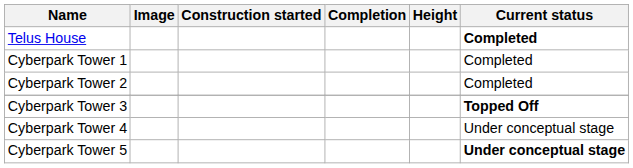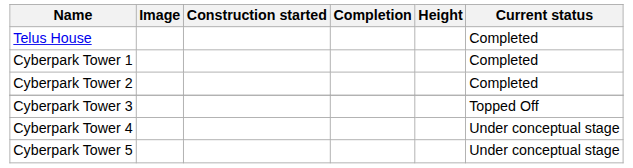Telus House | Current status: bold -> normal
Cyberpark Tower 3 | Current status: bold -> normal
Cyberpark Tower 5 | Current status: bold -> normal
